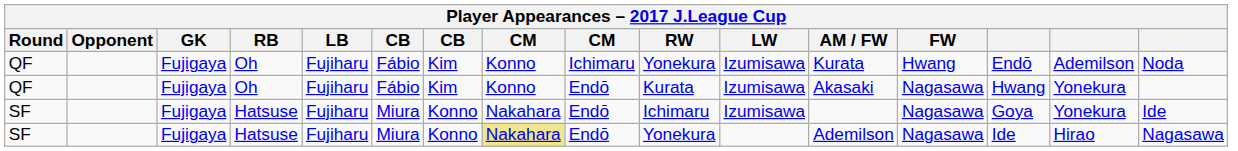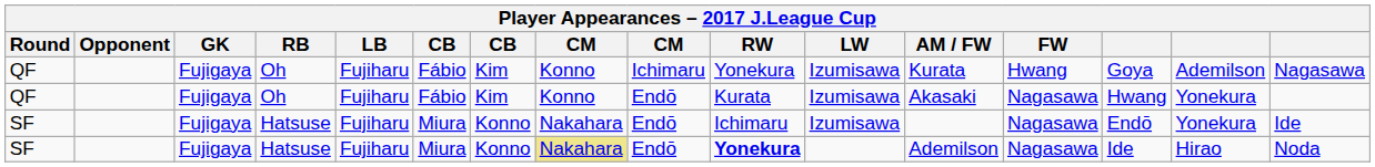row 3 | column 14: Endō -> Goya
row 3 | column 16: Noda -> Nagasawa
row 5 | column 14: Goya -> Endō
row 6 | RW: normal -> bold
row 6 | column 16: Nagasawa -> Noda
